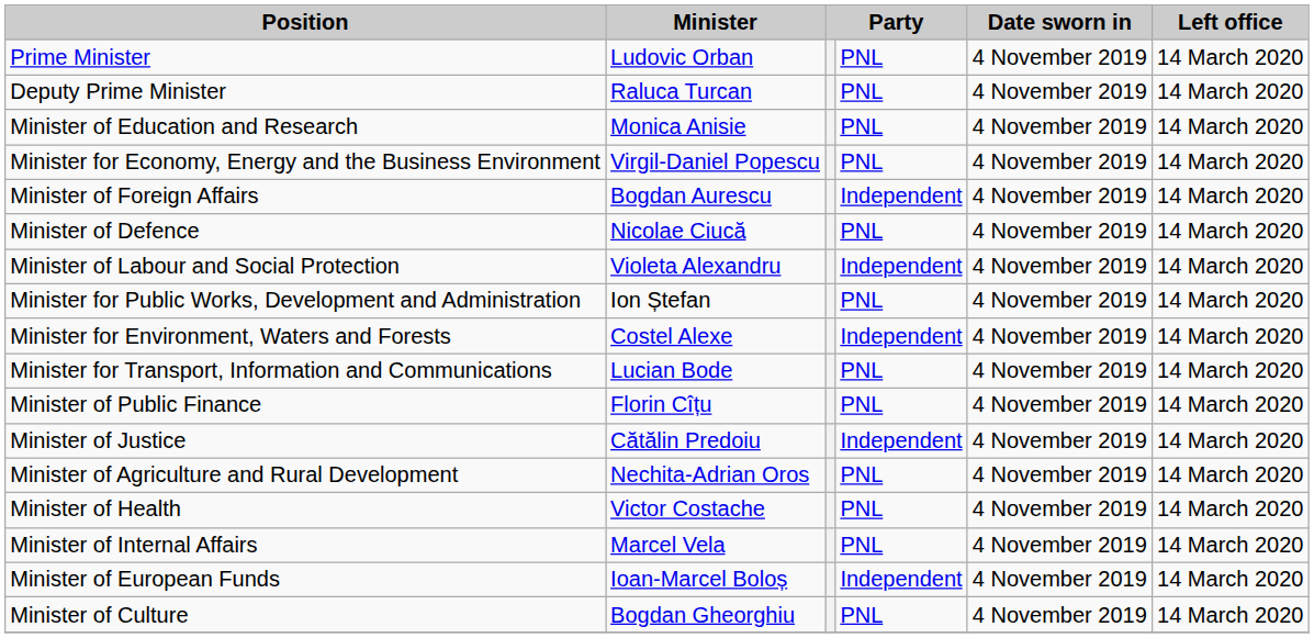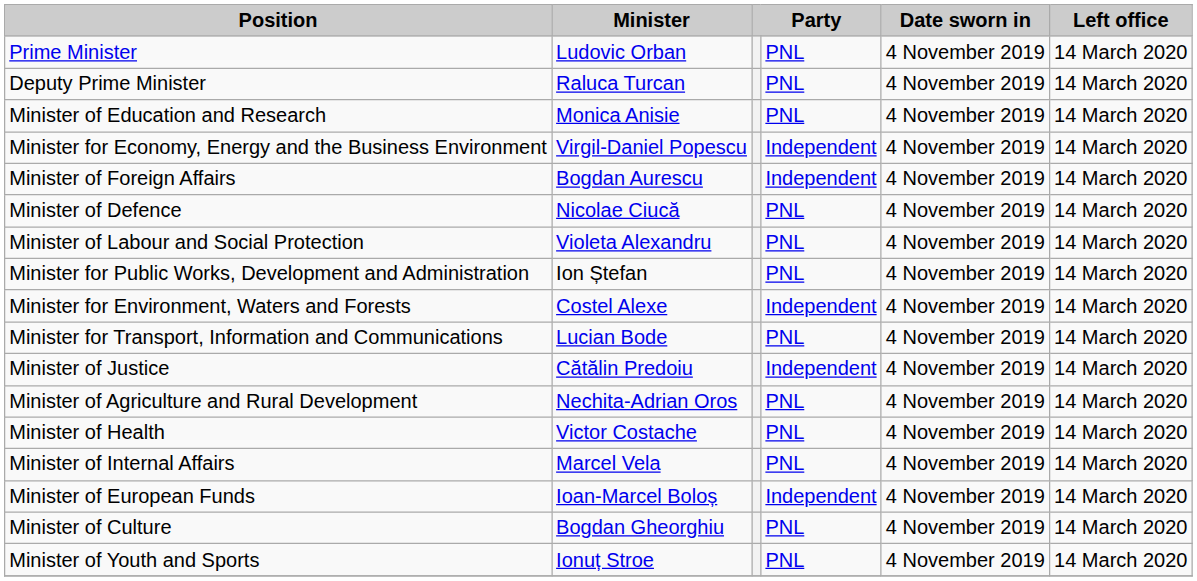Minister for Economy, Energy and the Business Environment | column 4: PNL -> Independent
Minister of Labour and Social Protection | column 4: Independent -> PNL
- row: Minister of Public Finance | Florin Cîțu | PNL | 4 November 2019 | 14 March 2020
+ row: Minister of Youth and Sports | Ionuț Stroe | PNL | 4 November 2019 | 14 March 2020
